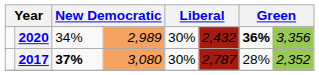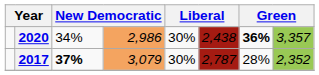2020 | column 4: 2,989 -> 2,986
2020 | column 6: 2,432 -> 2,438
2020 | column 8: 3,356 -> 3,357
2017 | column 4: 3,080 -> 3,079
